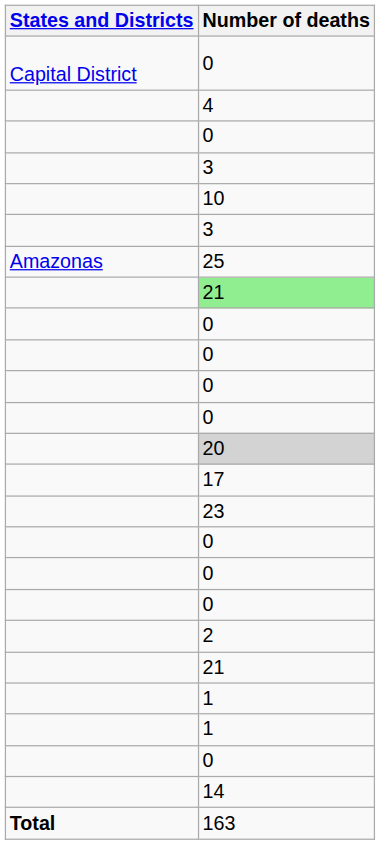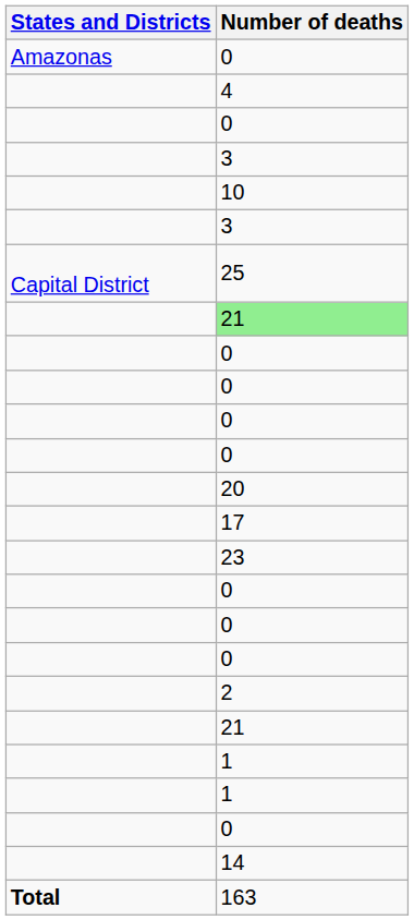row 2 | States and Districts: Capital District -> Amazonas
row 8 | States and Districts: Amazonas -> Capital District
row 14 | Number of deaths: lightgrey background -> no background
